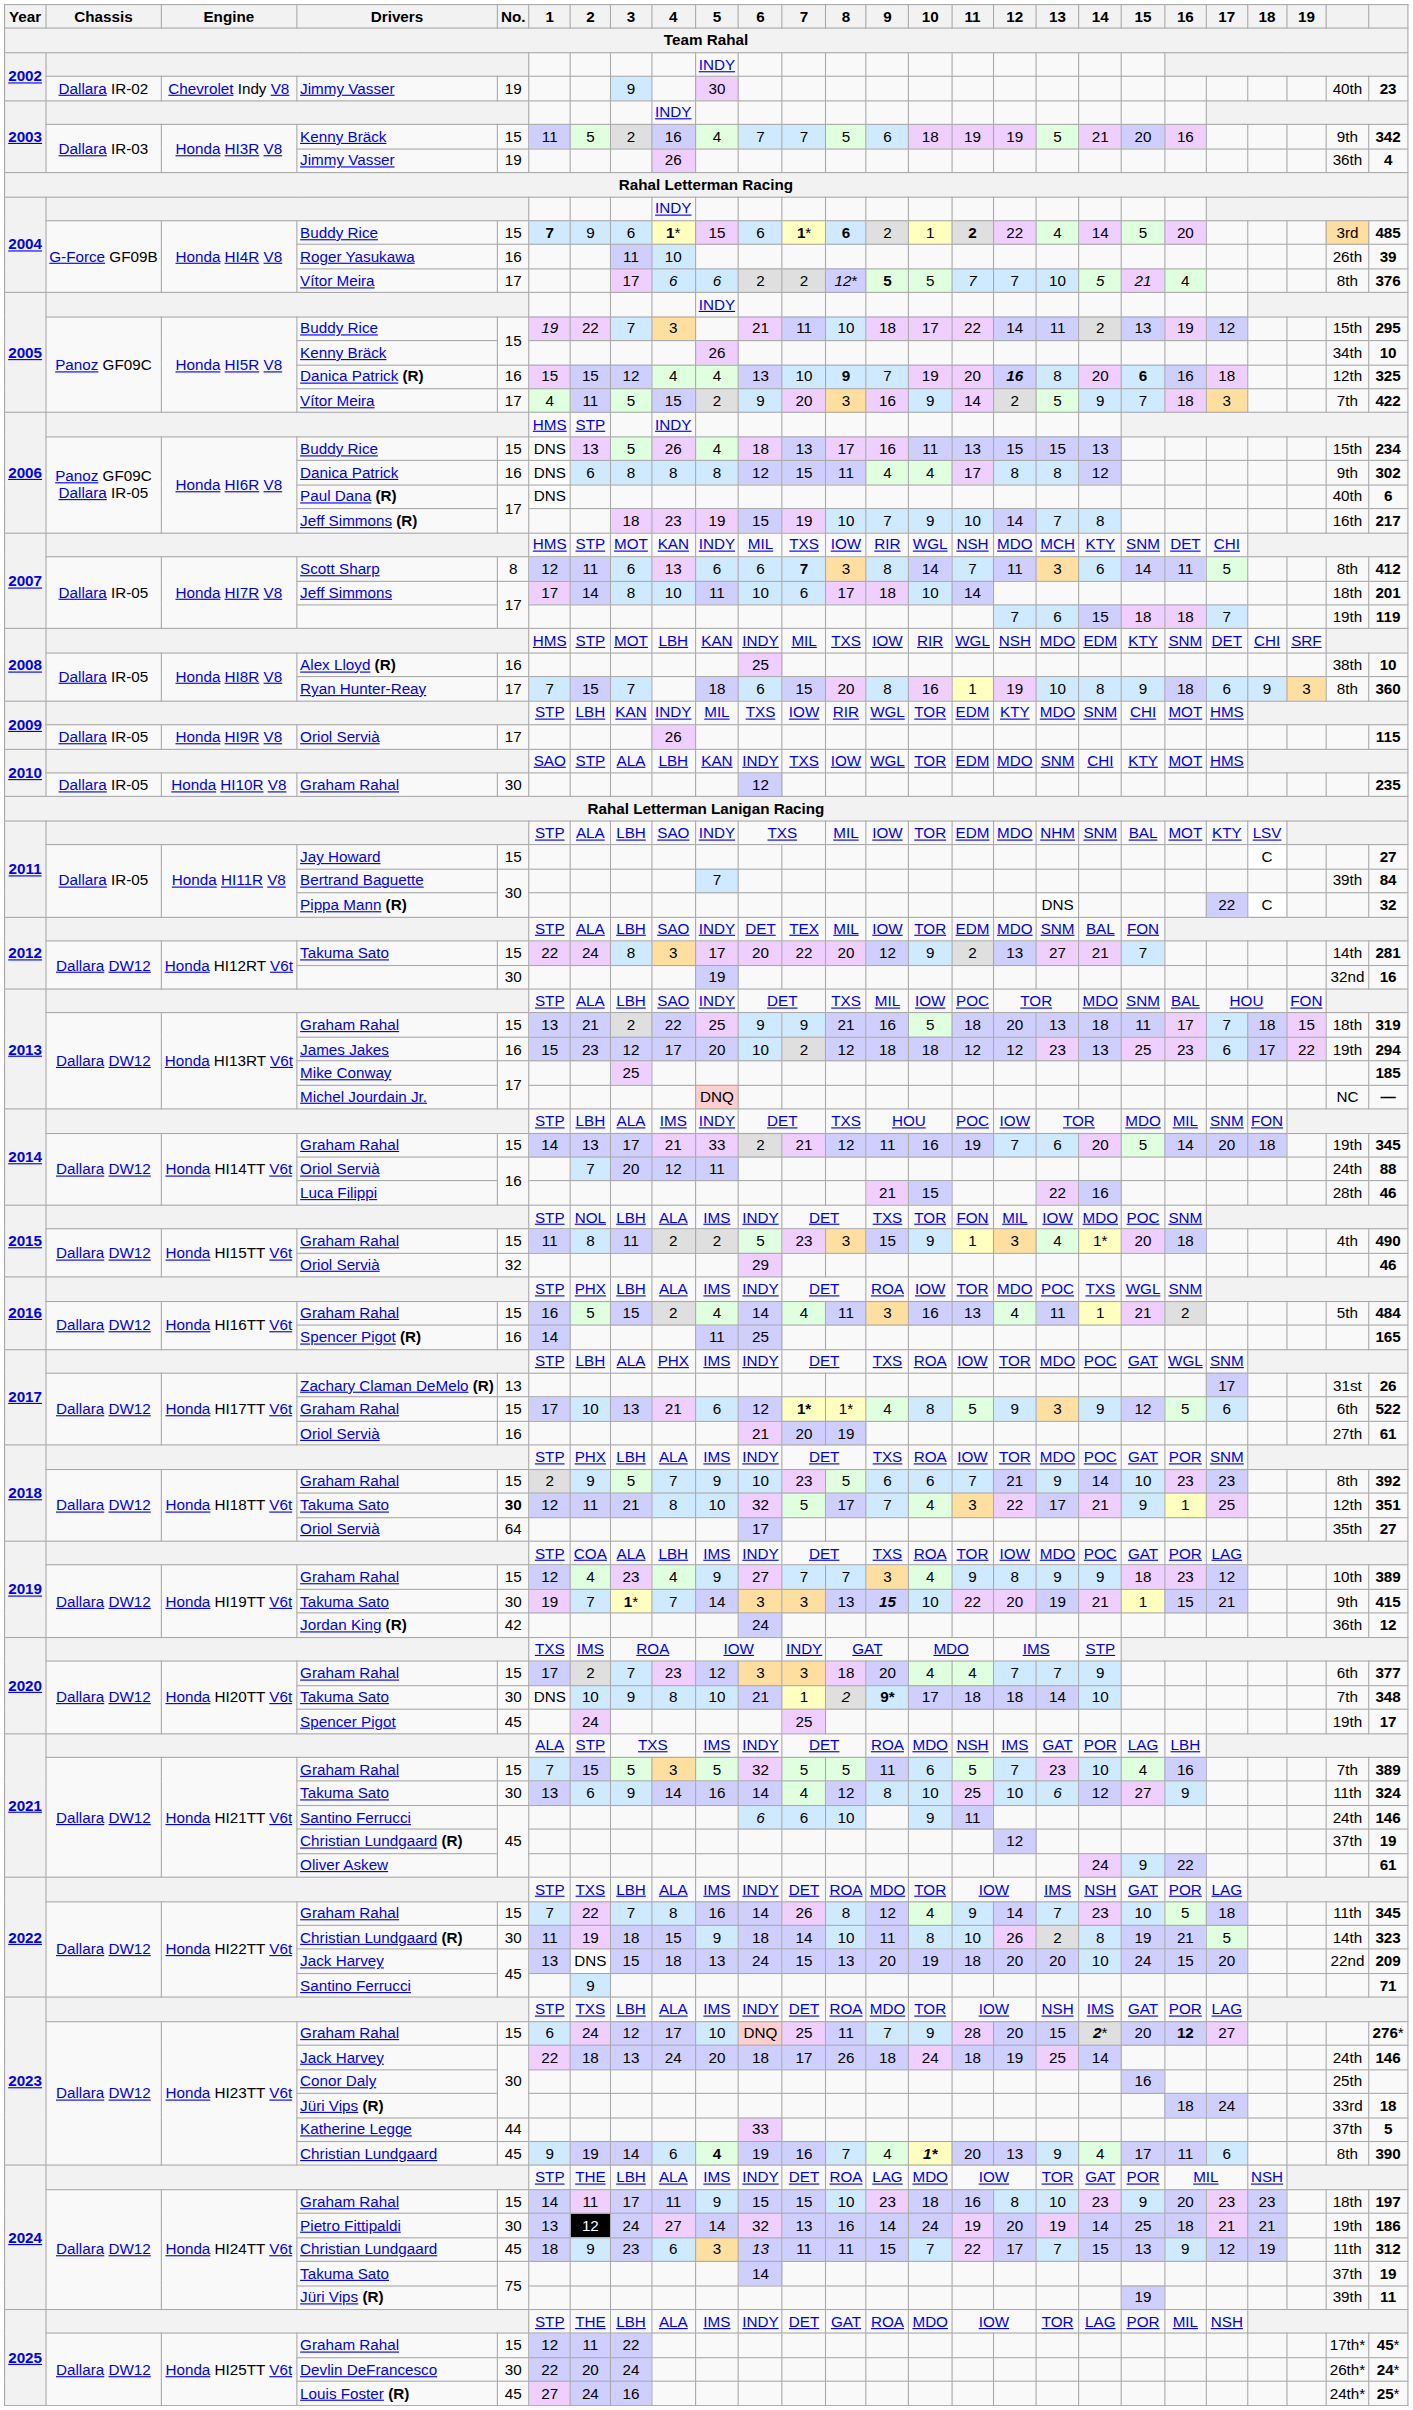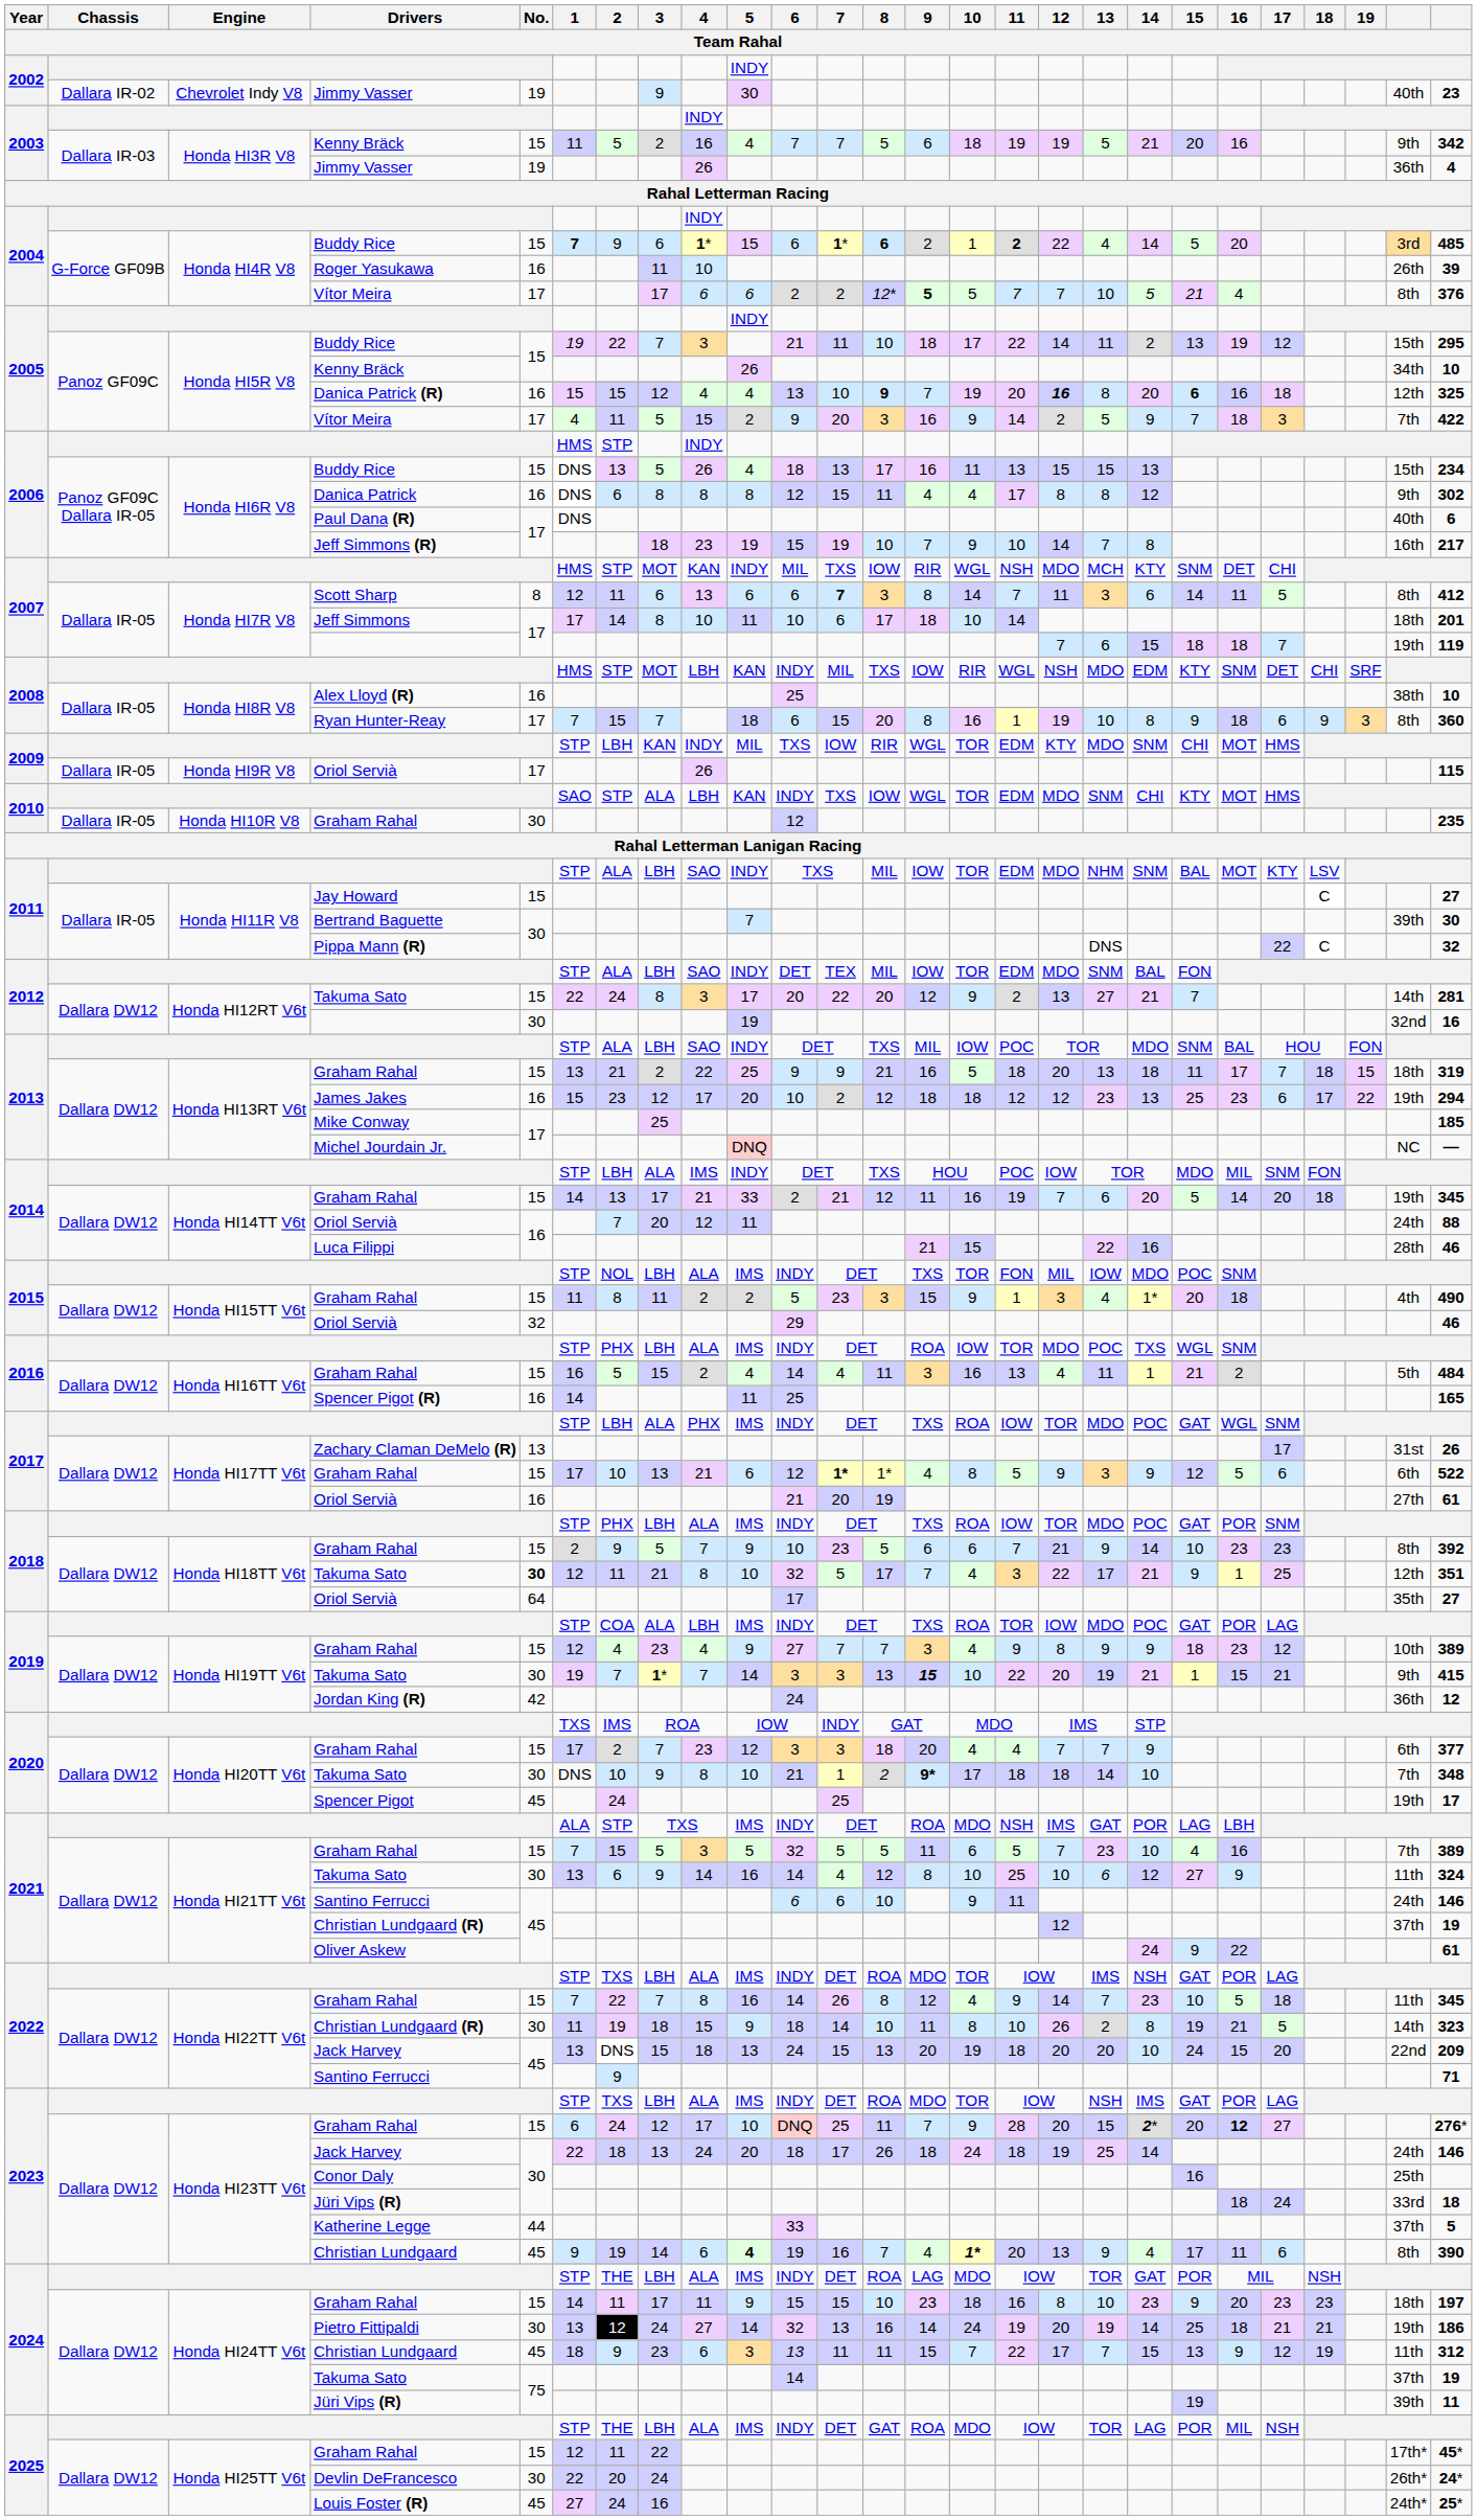Bertrand Baguette | column 26: 84 -> 30
